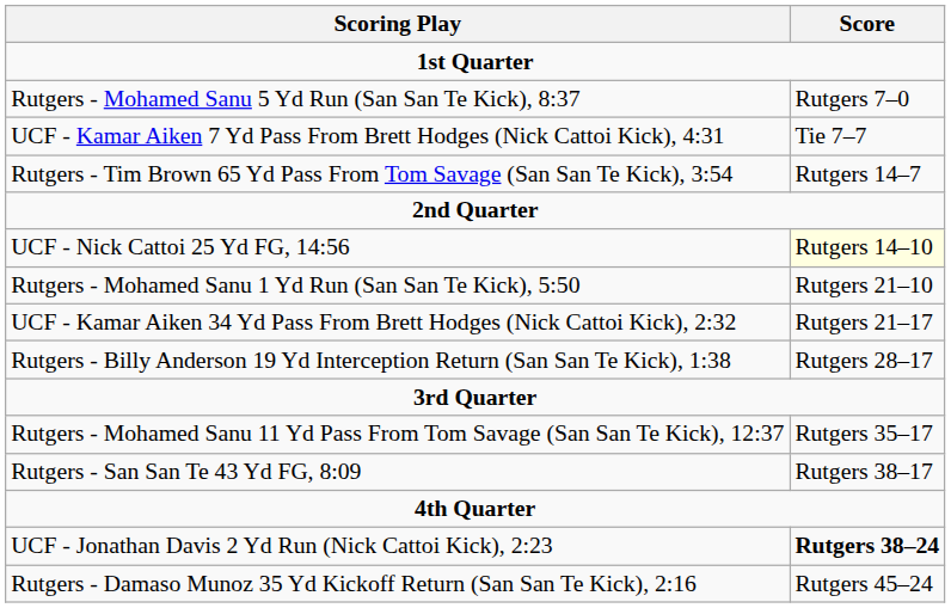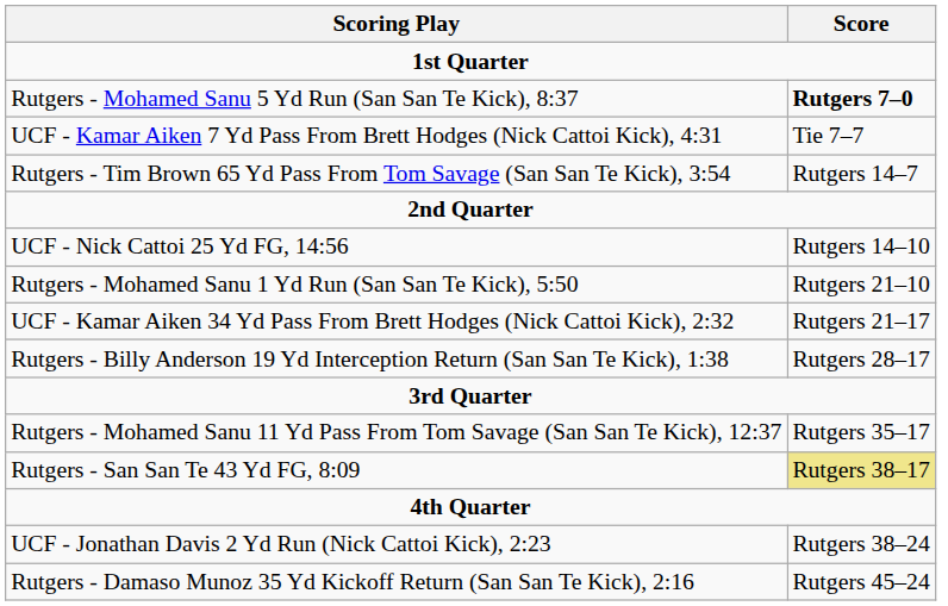Rutgers - Mohamed Sanu 5 Yd Run (San San Te Kick), 8:37 | Score: normal -> bold
UCF - Nick Cattoi 25 Yd FG, 14:56 | Score: lightyellow background -> no background
Rutgers - San San Te 43 Yd FG, 8:09 | Score: no background -> khaki background
UCF - Jonathan Davis 2 Yd Run (Nick Cattoi Kick), 2:23 | Score: bold -> normal
